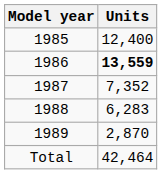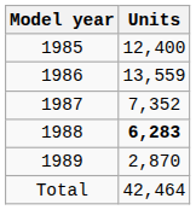1986 | Units: bold -> normal
1988 | Units: normal -> bold
